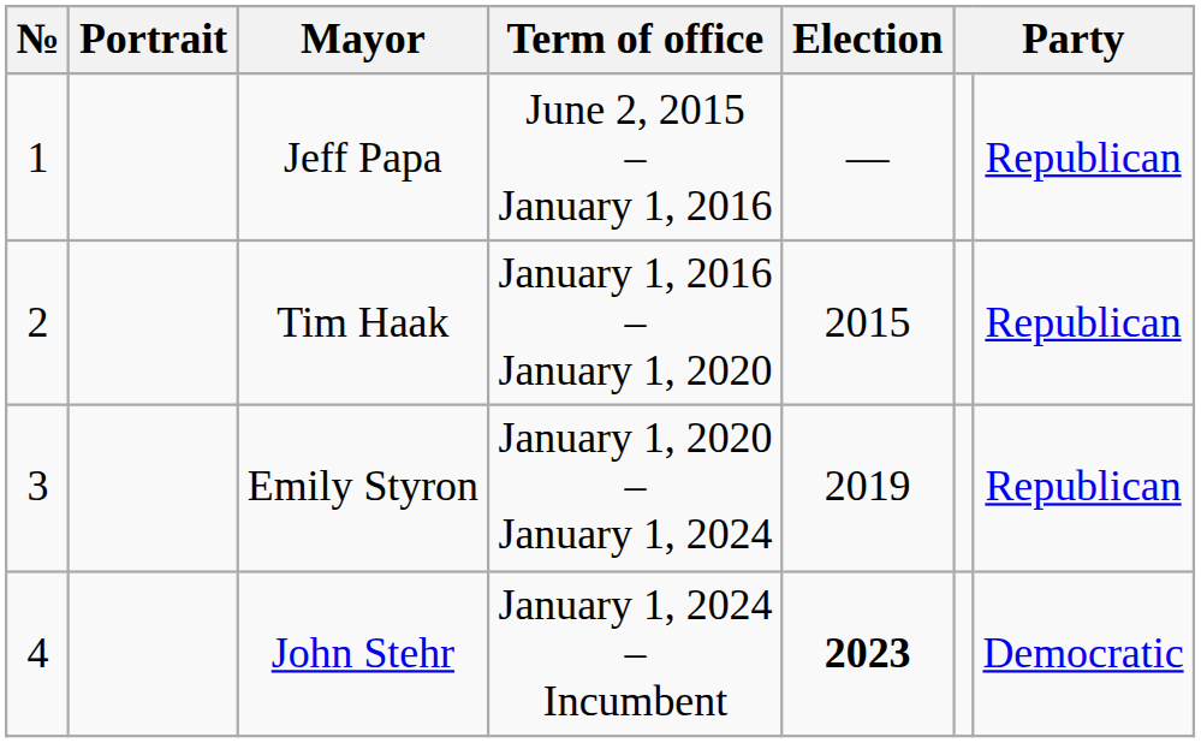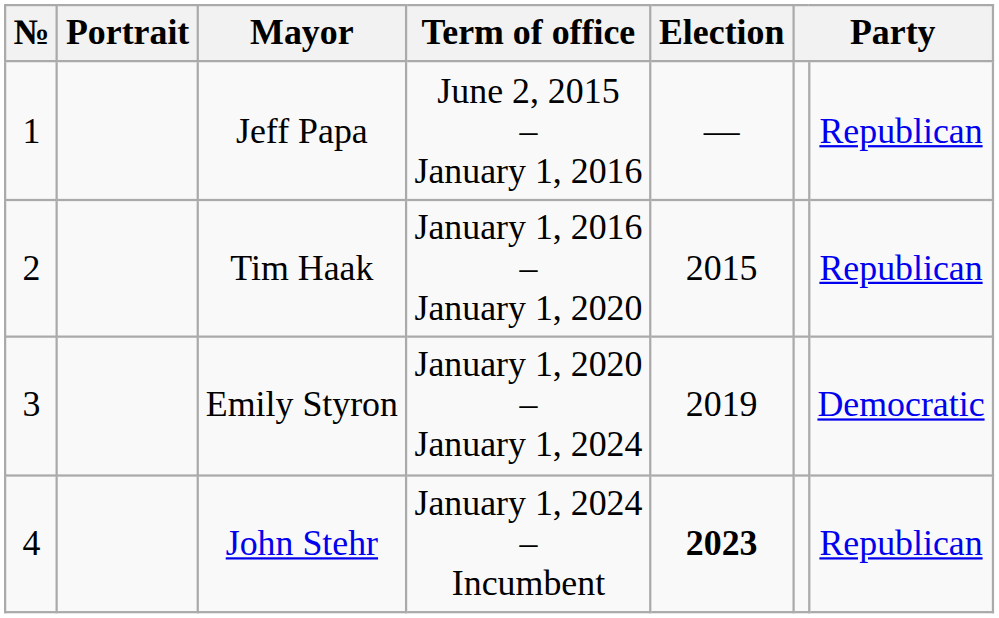Emily Styron | column 7: Republican -> Democratic
John Stehr | column 7: Democratic -> Republican
